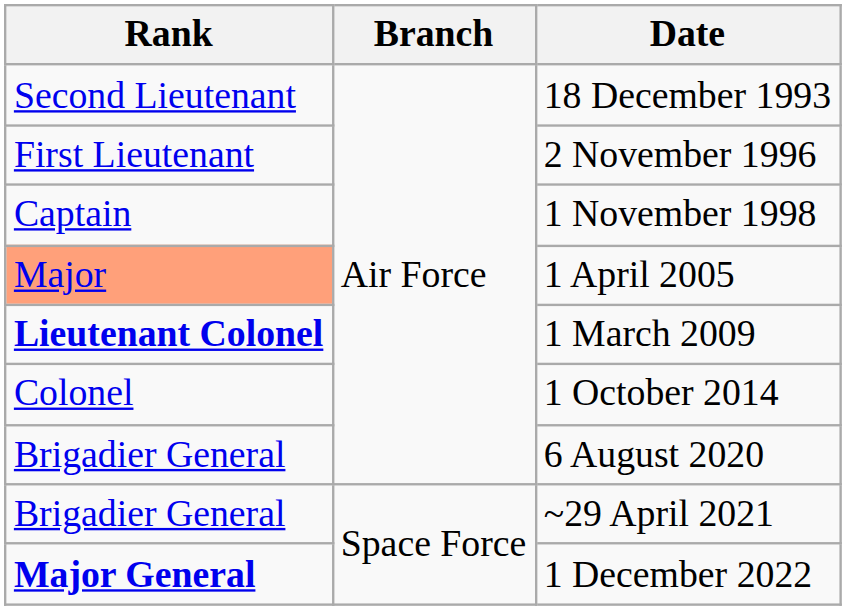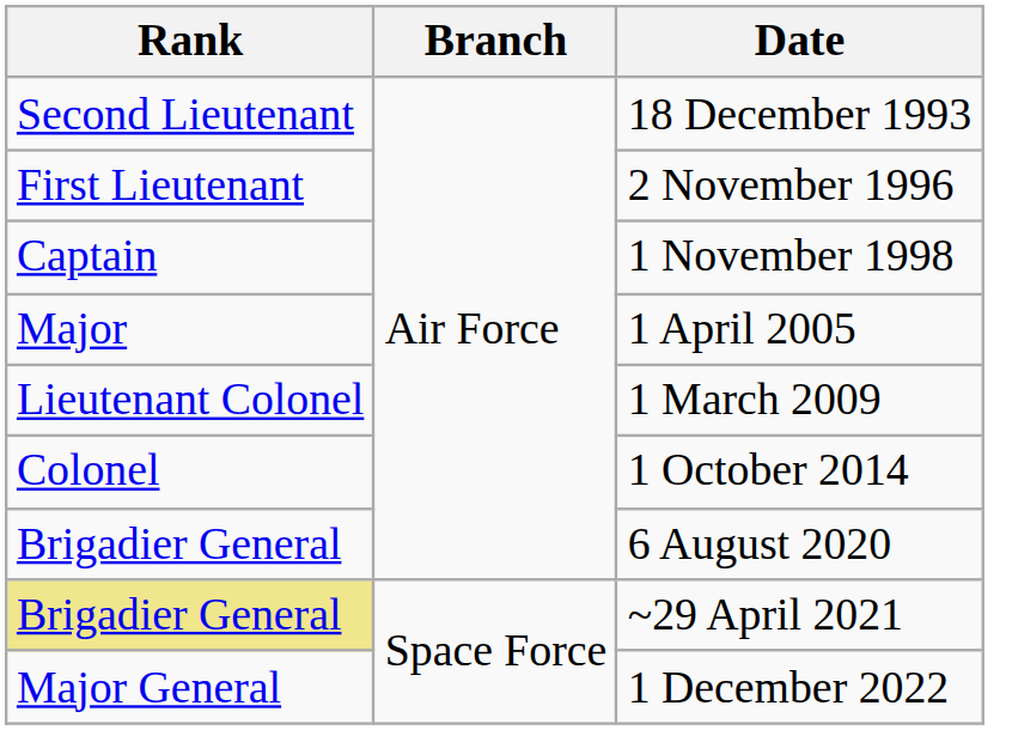1 April 2005 | Rank: lightsalmon background -> no background
1 March 2009 | Rank: bold -> normal
~29 April 2021 | Rank: no background -> khaki background
1 December 2022 | Rank: bold -> normal
